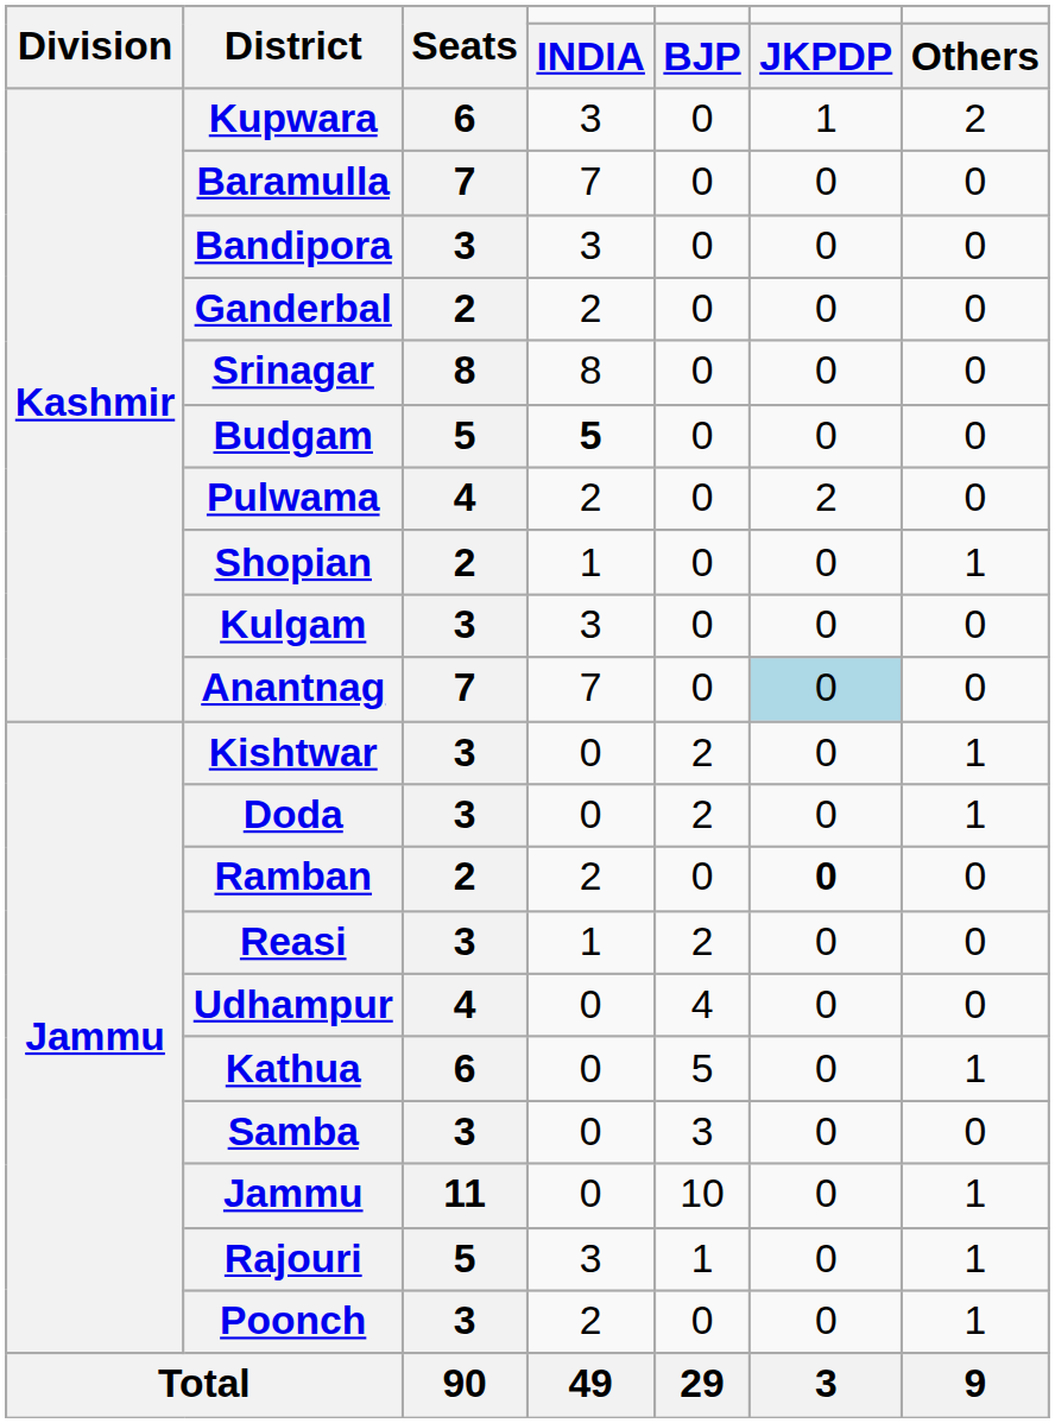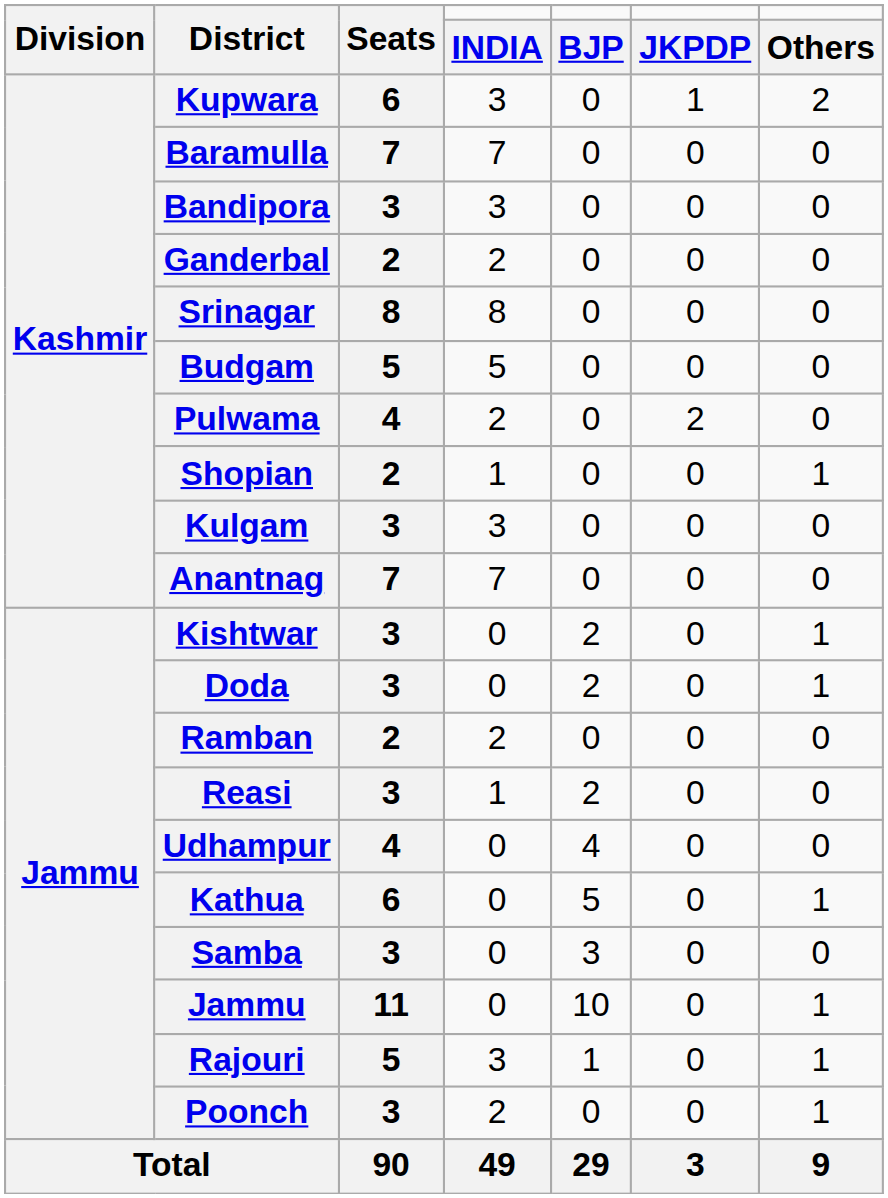Budgam | INDIA: bold -> normal
Anantnag | JKPDP: lightblue background -> no background
Ramban | JKPDP: bold -> normal
